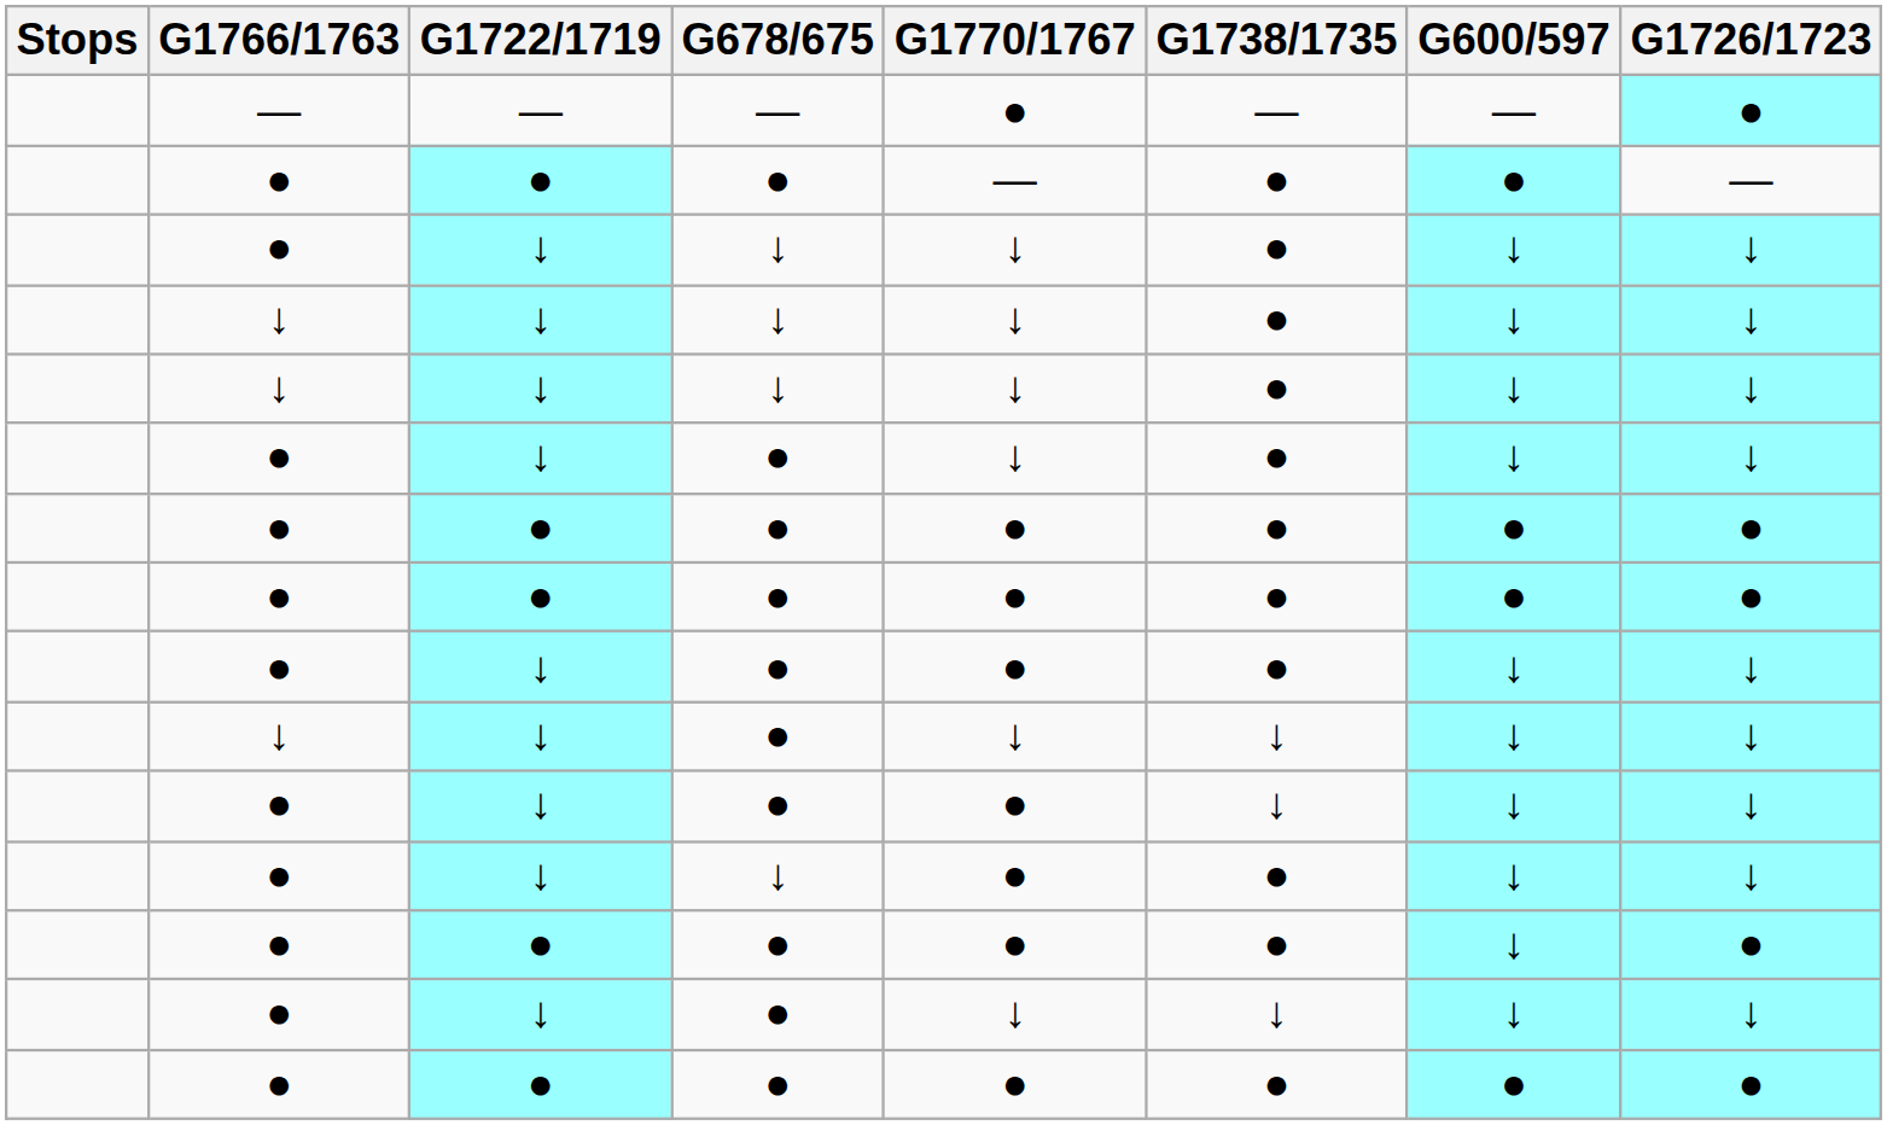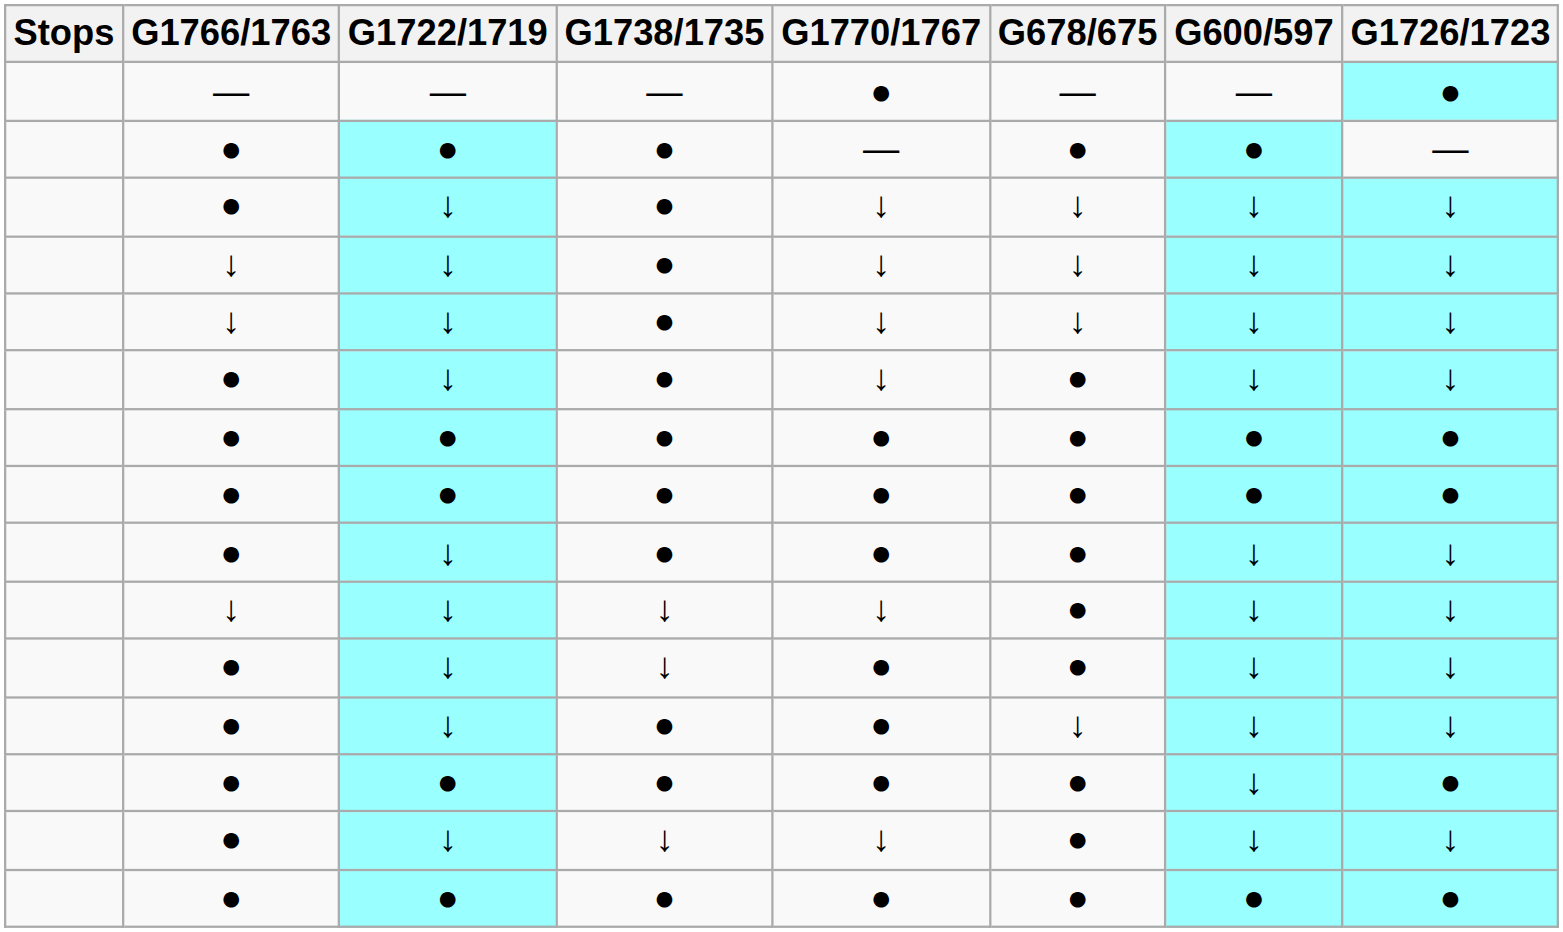columns swapped: G1738/1735 <-> G678/675
